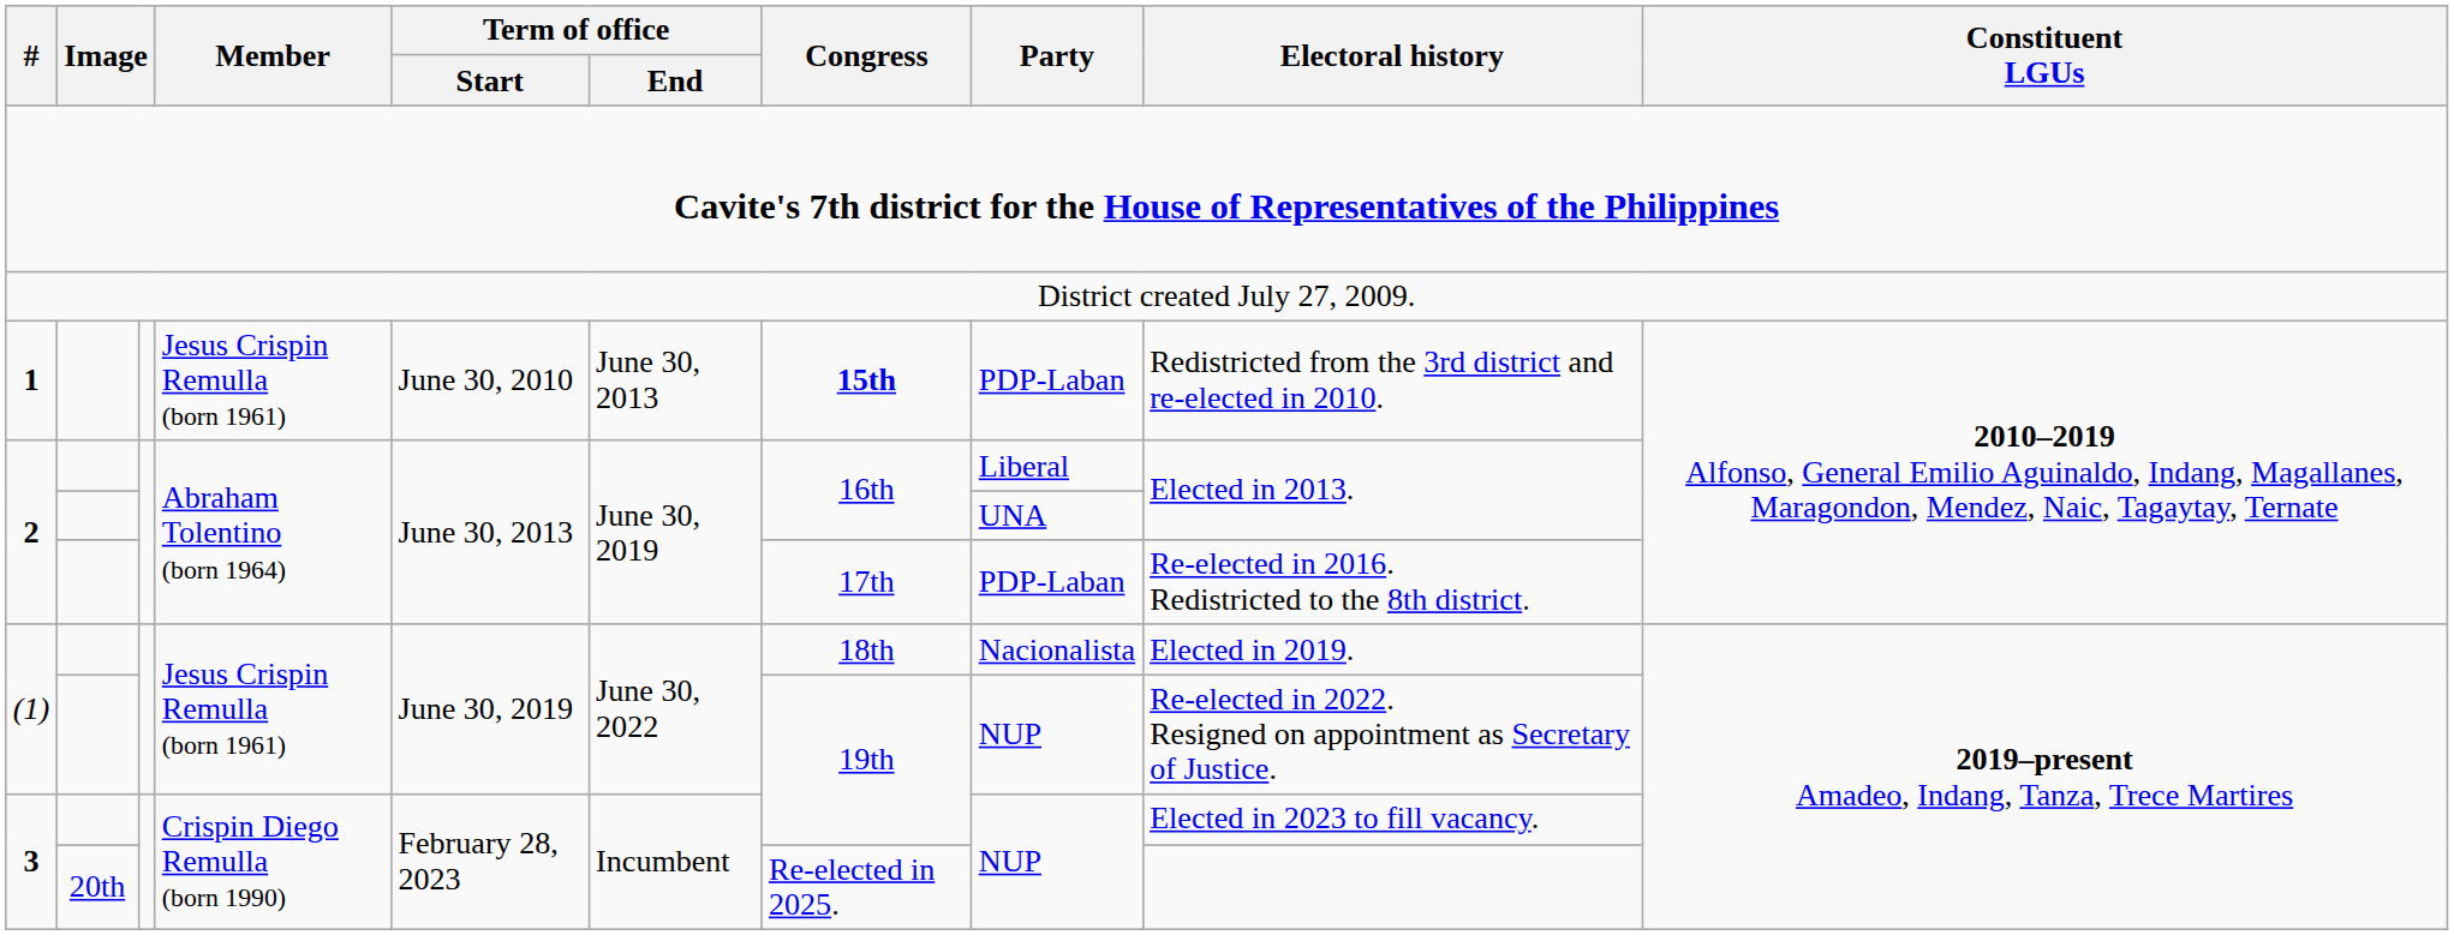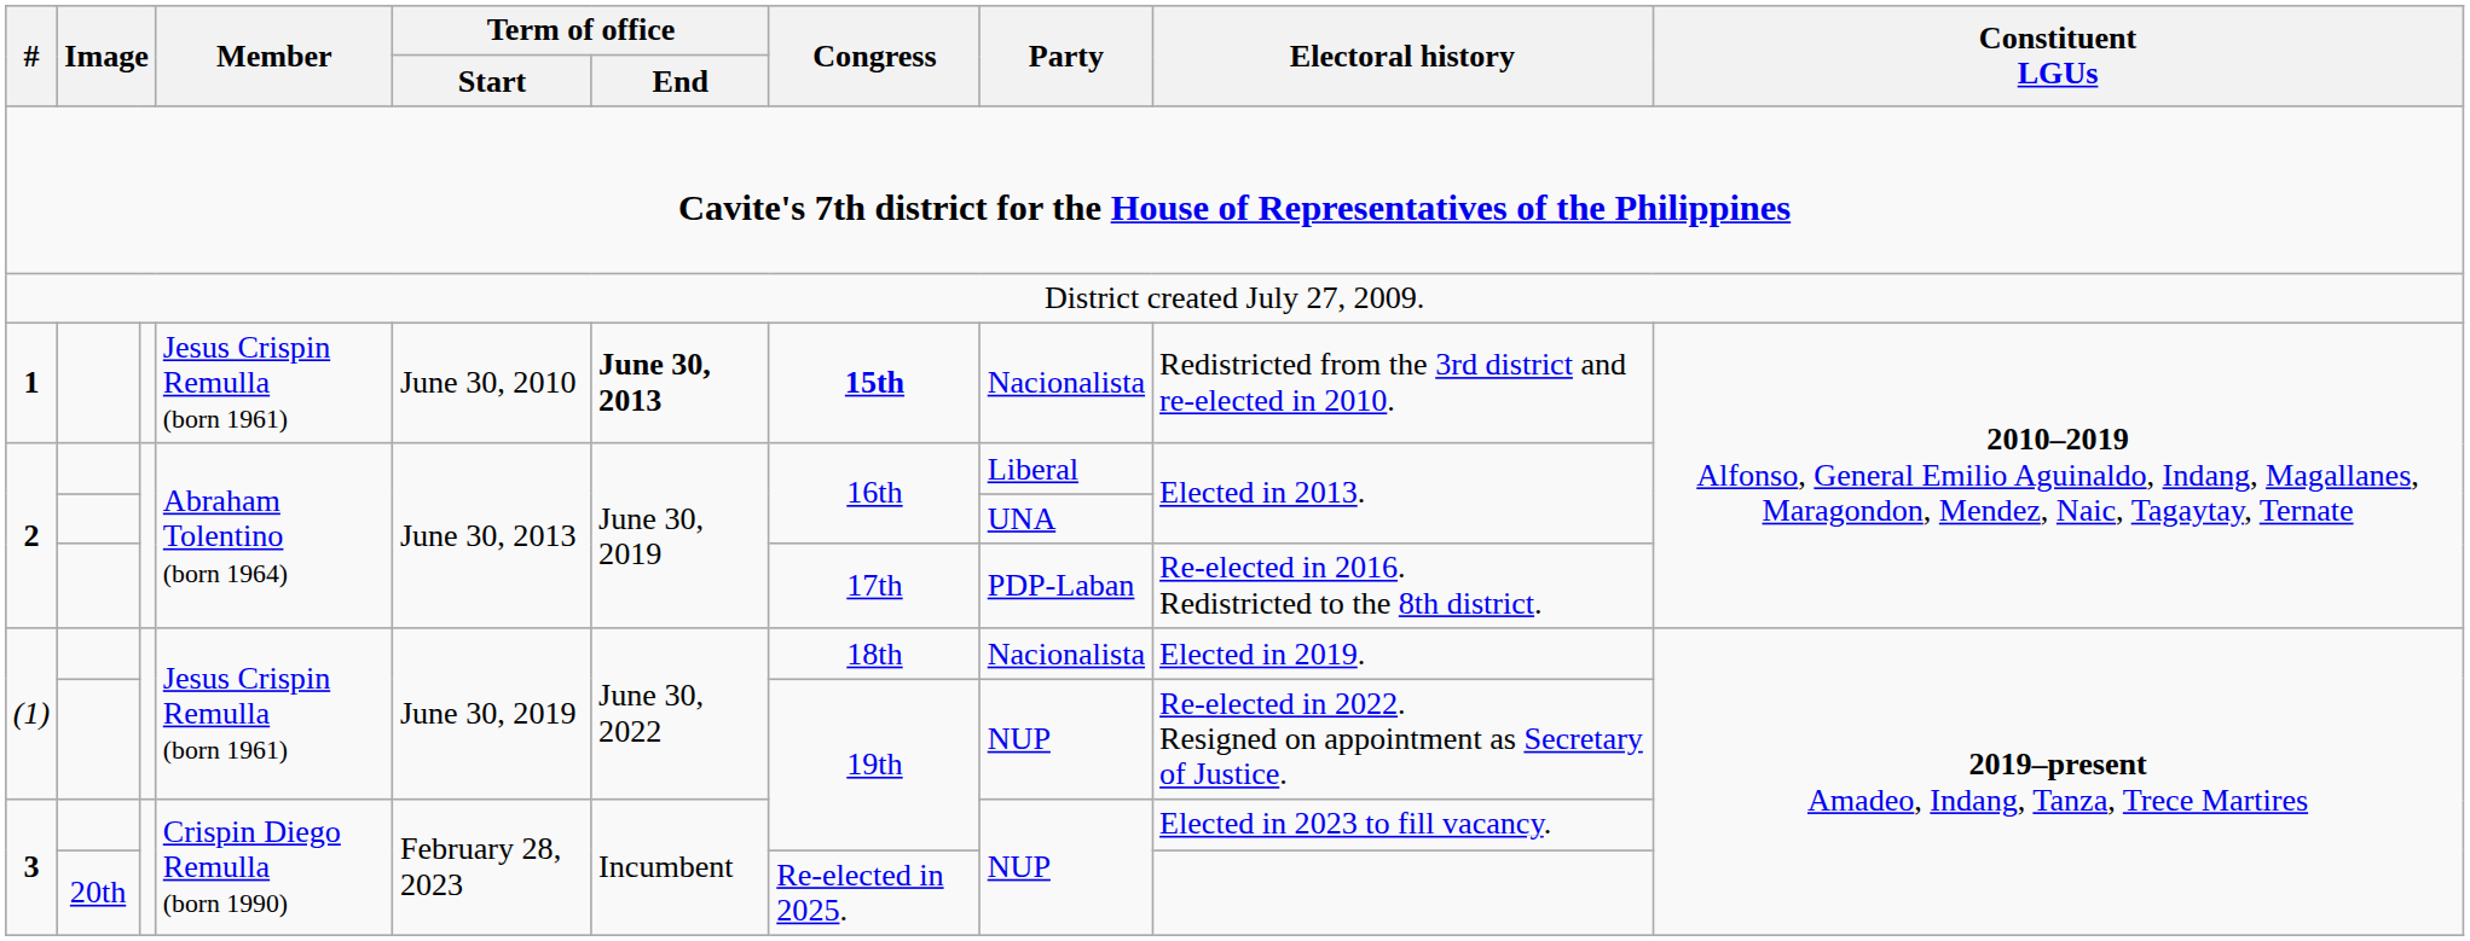1 | Term of office / End: normal -> bold
1 | Party: PDP-Laban -> Nacionalista
